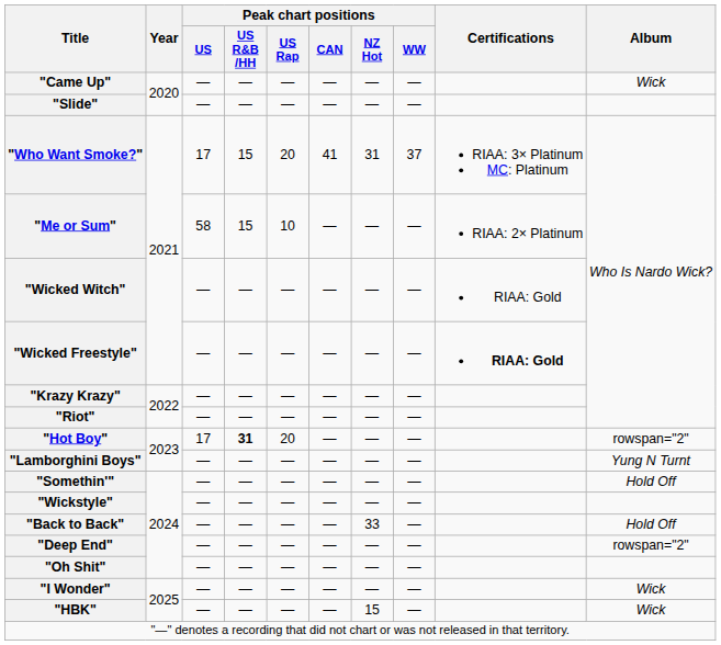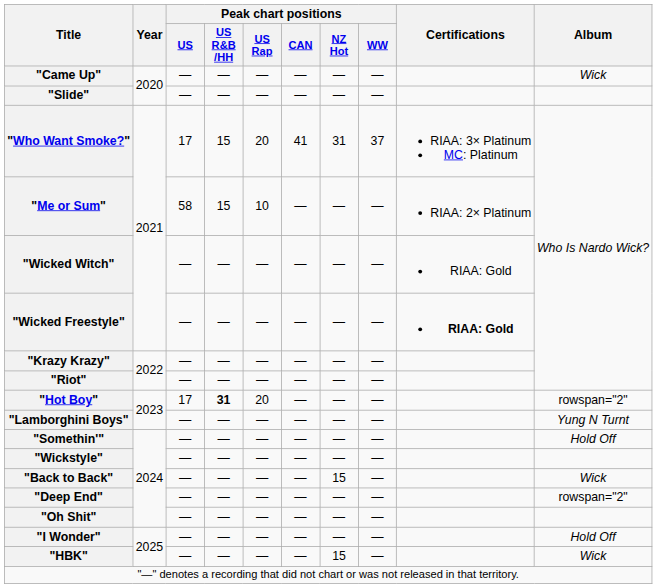"Back to Back" | Peak chart positions / NZ Hot: 33 -> 15
"Back to Back" | Album: Hold Off -> Wick
"I Wonder" | Album: Wick -> Hold Off
